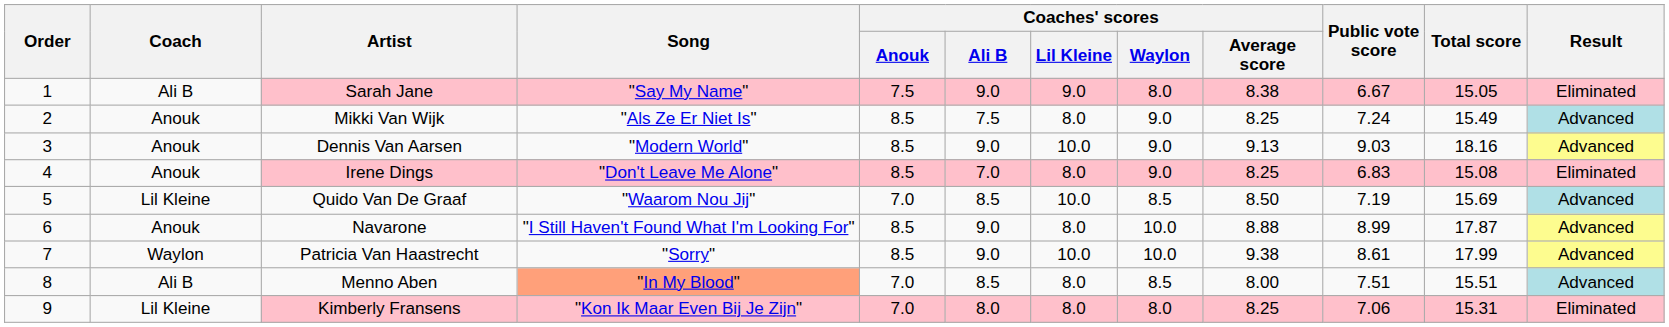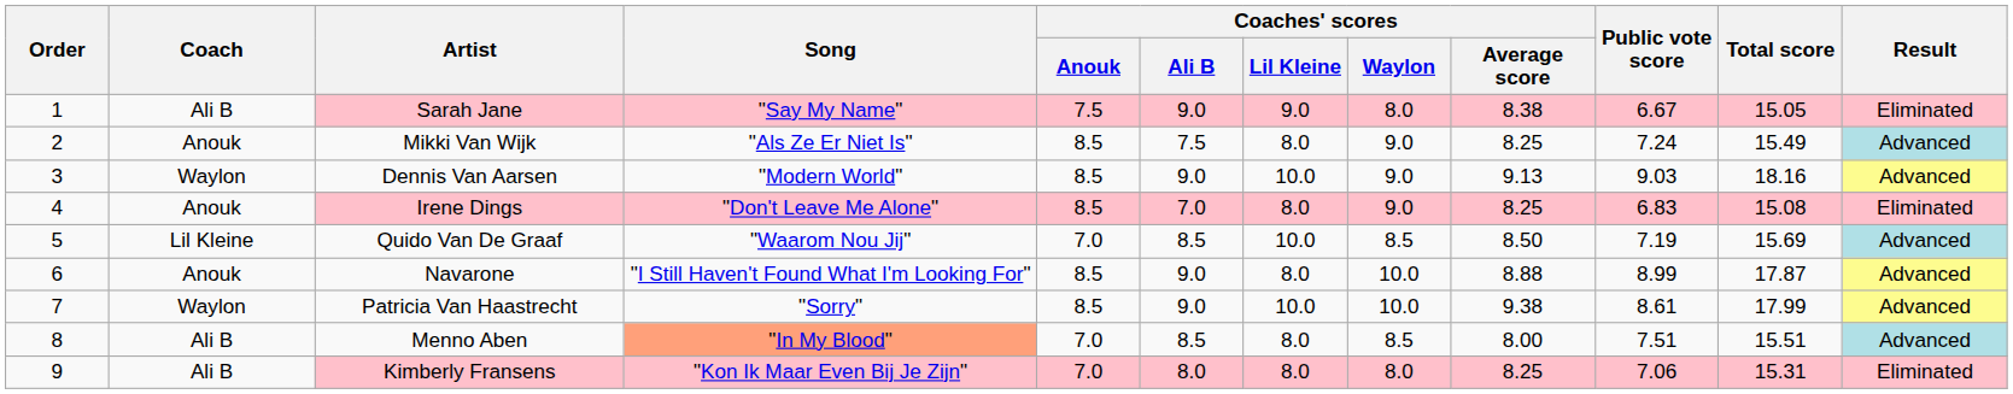Dennis Van Aarsen | Coach: Anouk -> Waylon
Kimberly Fransens | Coach: Lil Kleine -> Ali B
